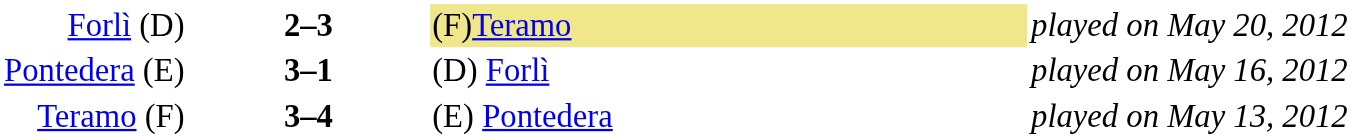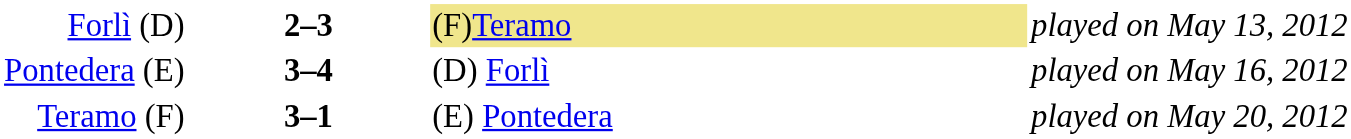Forlì (D) | column 4: played on May 20, 2012 -> played on May 13, 2012
Pontedera (E) | column 2: 3–1 -> 3–4
Teramo (F) | column 2: 3–4 -> 3–1
Teramo (F) | column 4: played on May 13, 2012 -> played on May 20, 2012
